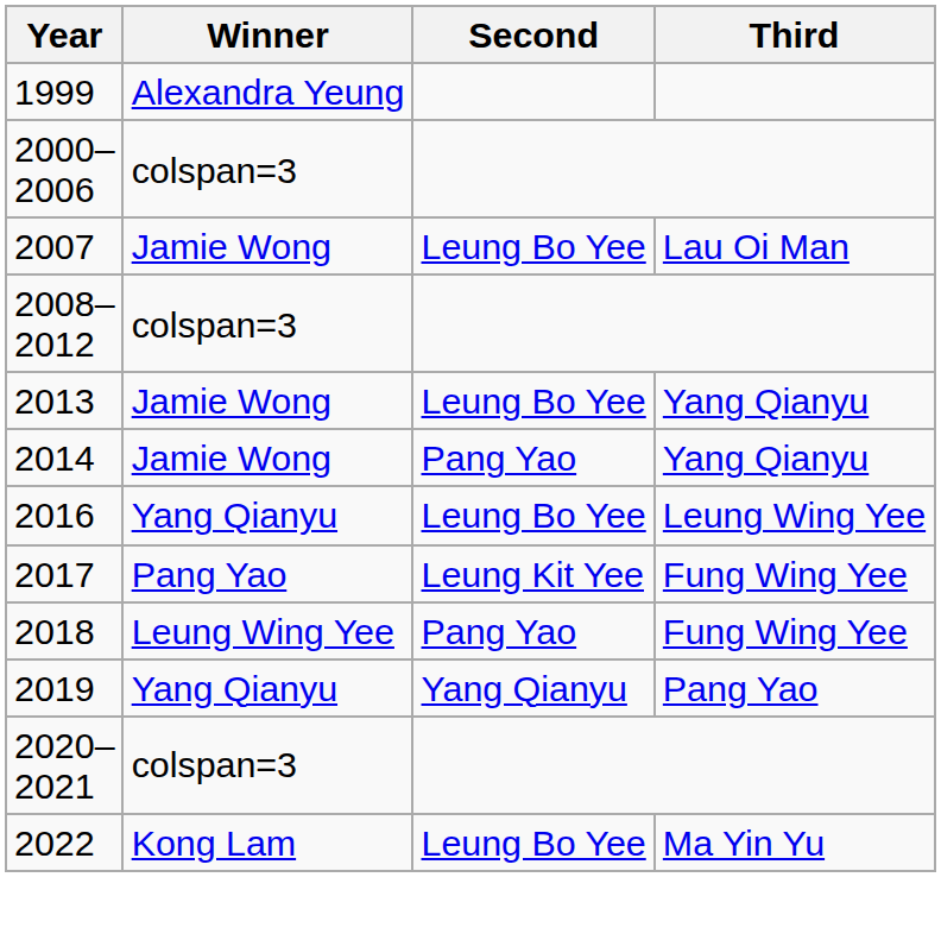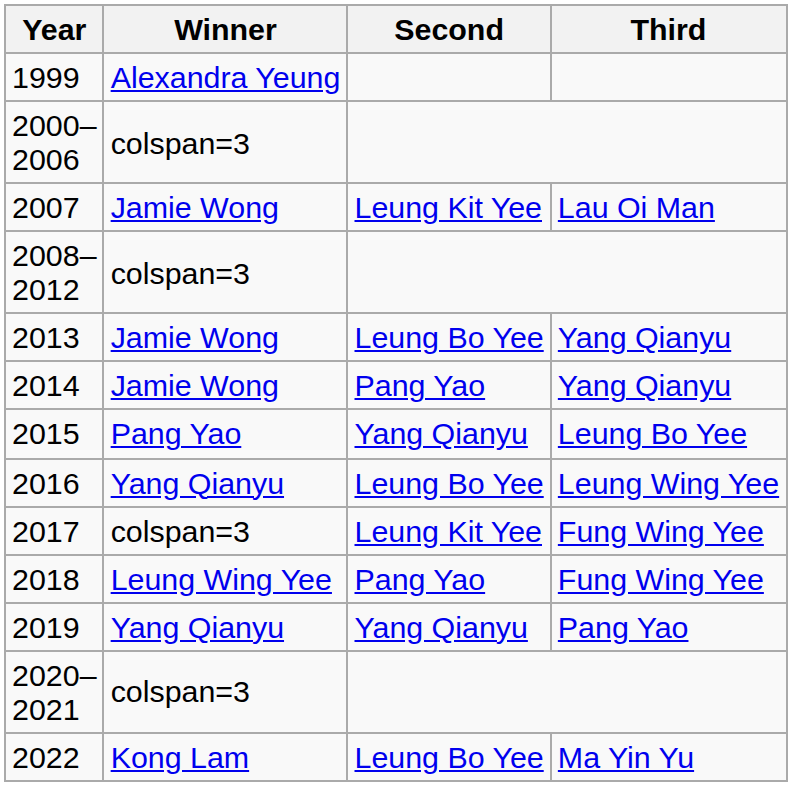2007 | Second: Leung Bo Yee -> Leung Kit Yee
+ row: 2015 | Pang Yao | Yang Qianyu | Leung Bo Yee
2017 | Winner: Pang Yao -> colspan=3
